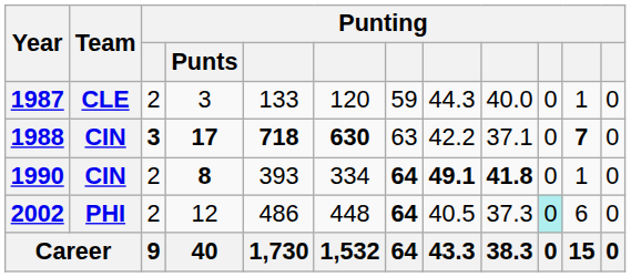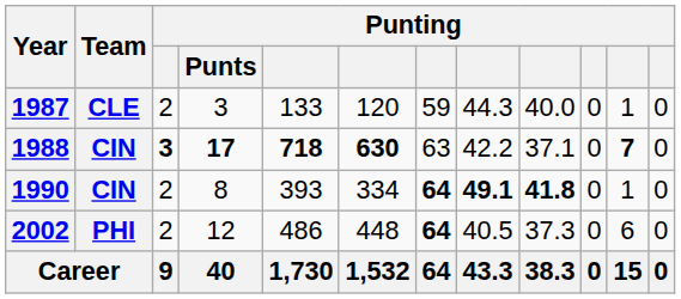1990 | Punting / Punts: bold -> normal
2002 | column 10: paleturquoise background -> no background
